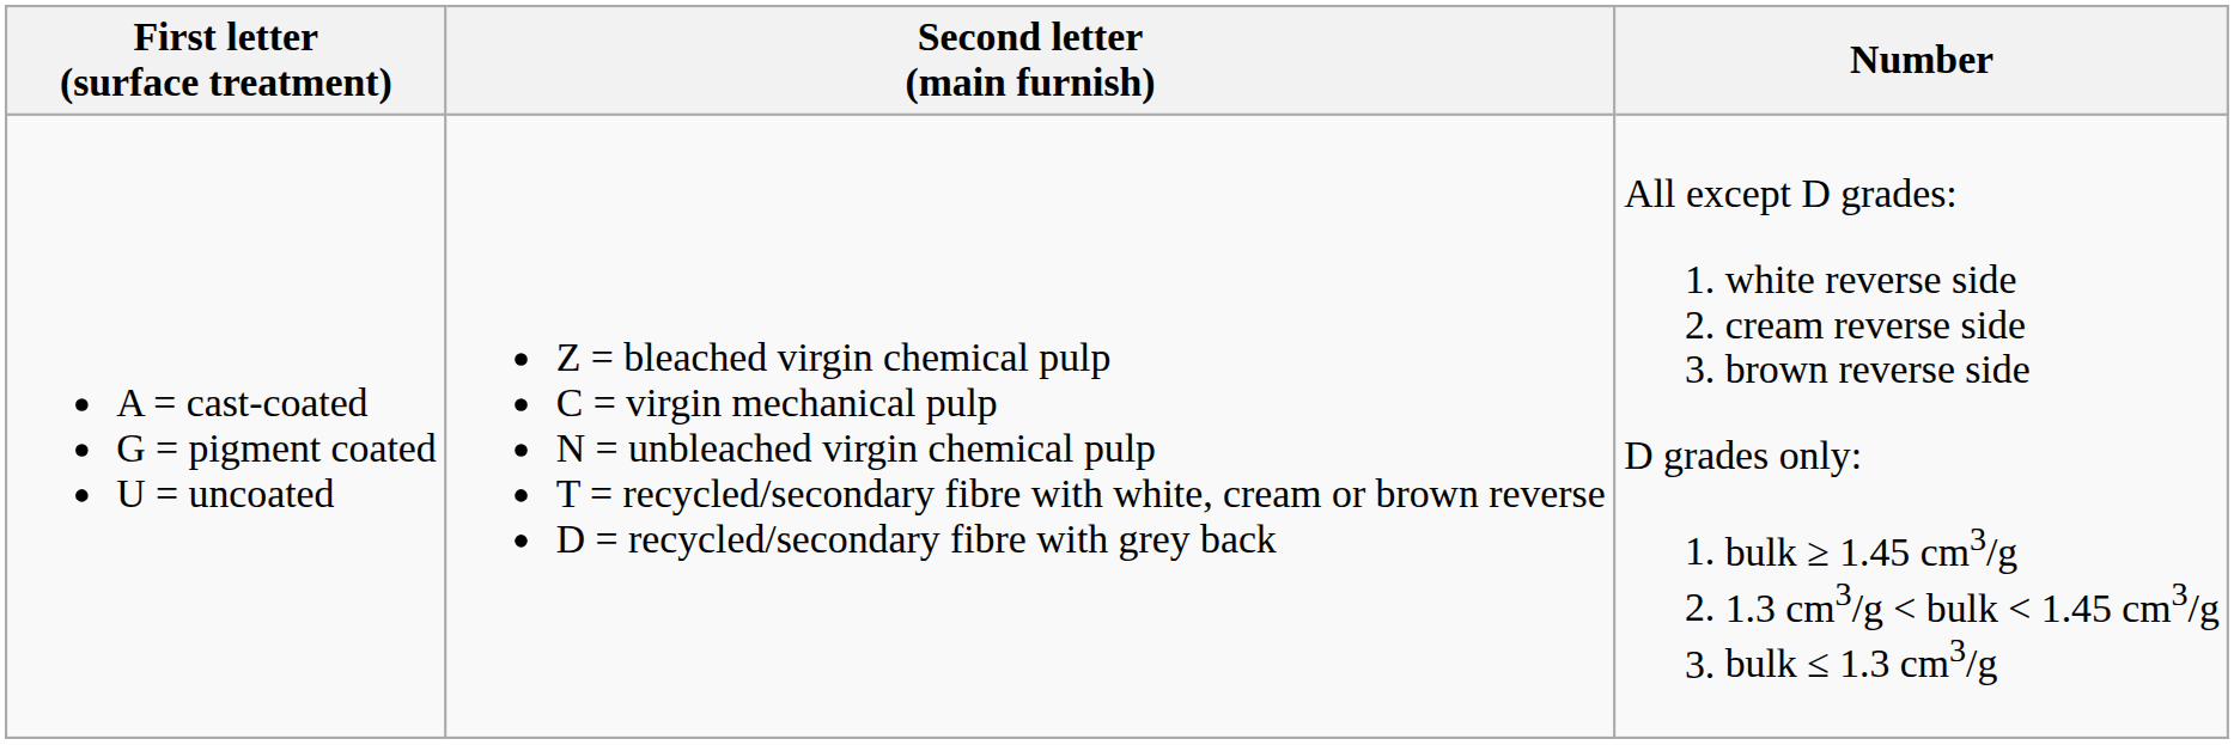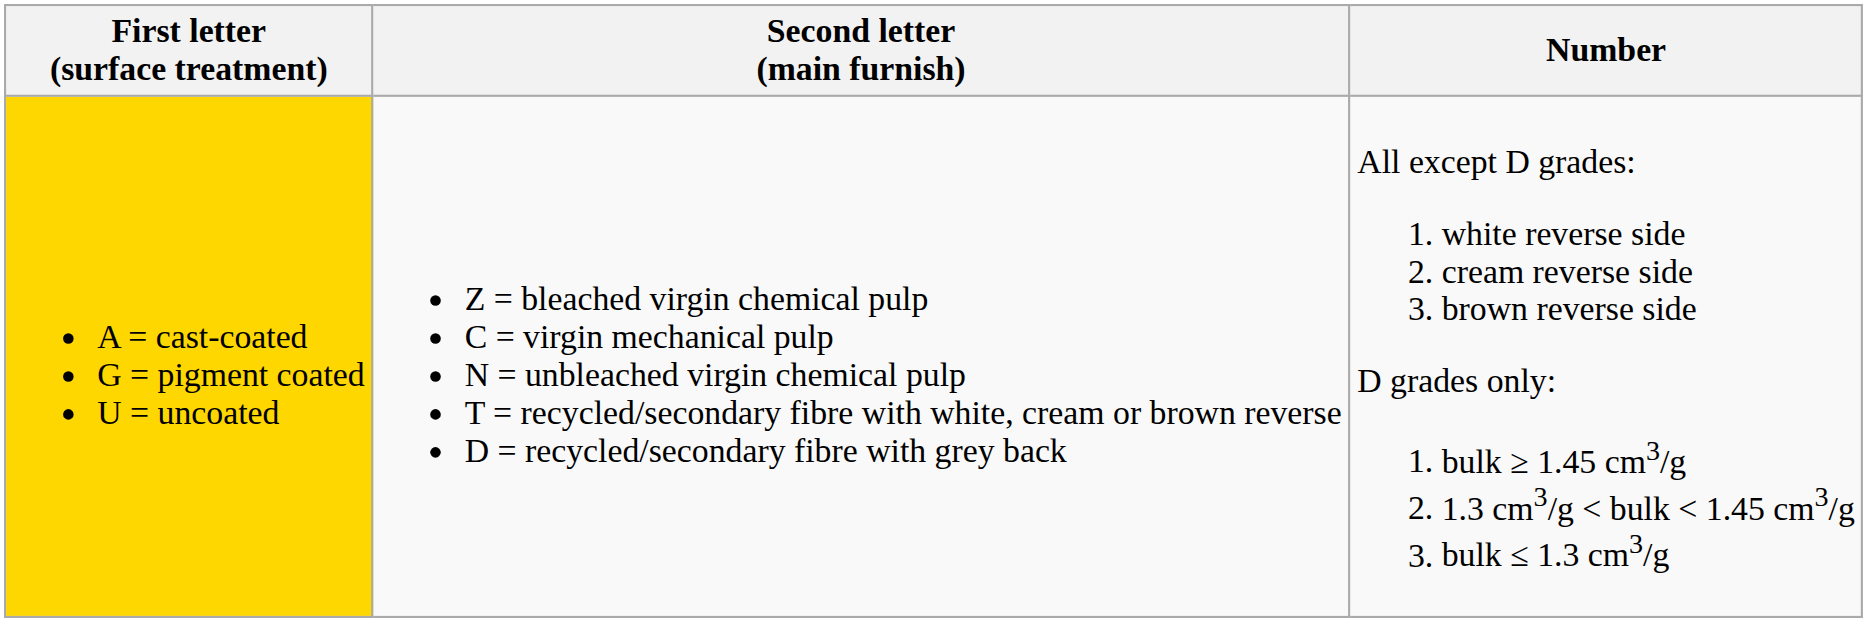row 2 | First letter (surface treatment): no background -> gold background
